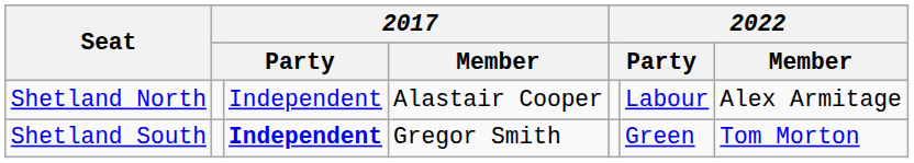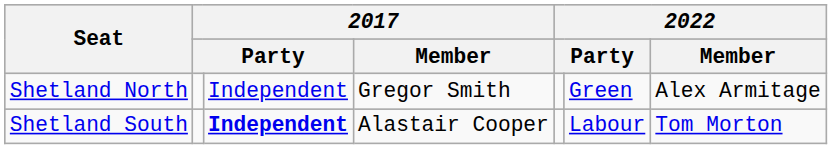Shetland North | 2017 / Member: Alastair Cooper -> Gregor Smith
Shetland North | column 6: Labour -> Green
Shetland South | 2017 / Member: Gregor Smith -> Alastair Cooper
Shetland South | column 6: Green -> Labour
